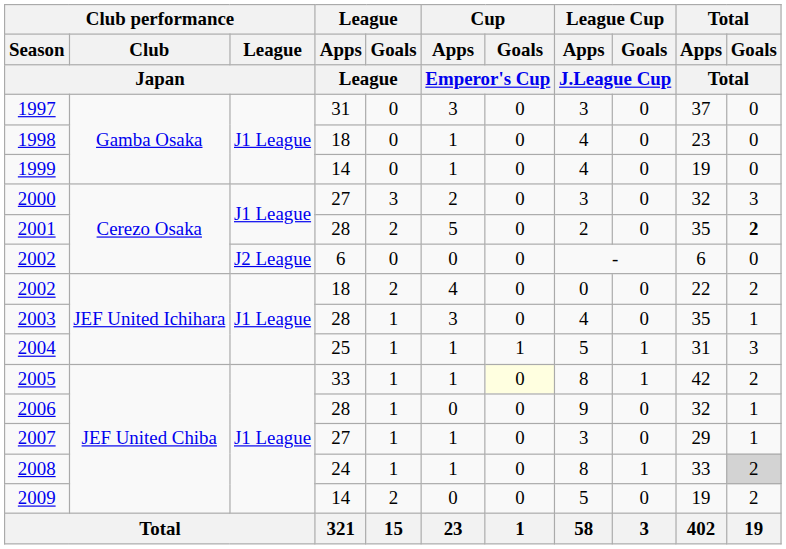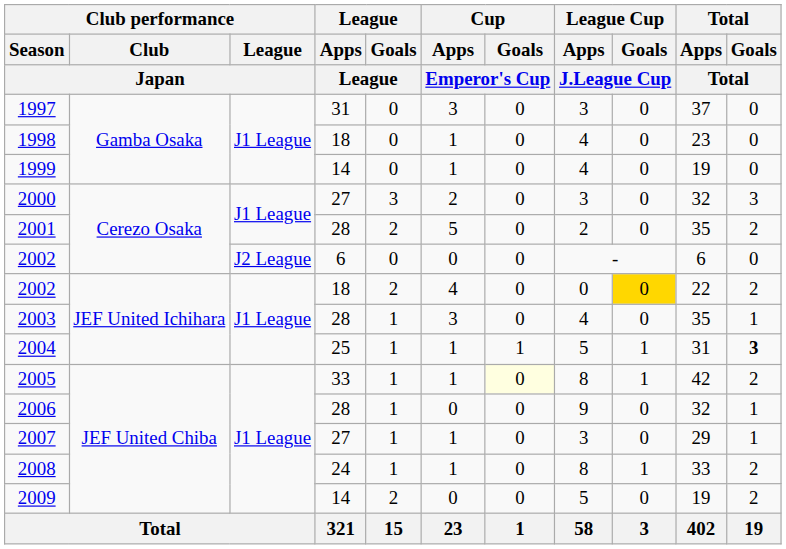2001 | Total / Goals / Total: bold -> normal
2002 / 18 | League Cup / Goals / J.League Cup: no background -> gold background
2004 | Total / Goals / Total: normal -> bold
2008 | Total / Goals / Total: lightgrey background -> no background
